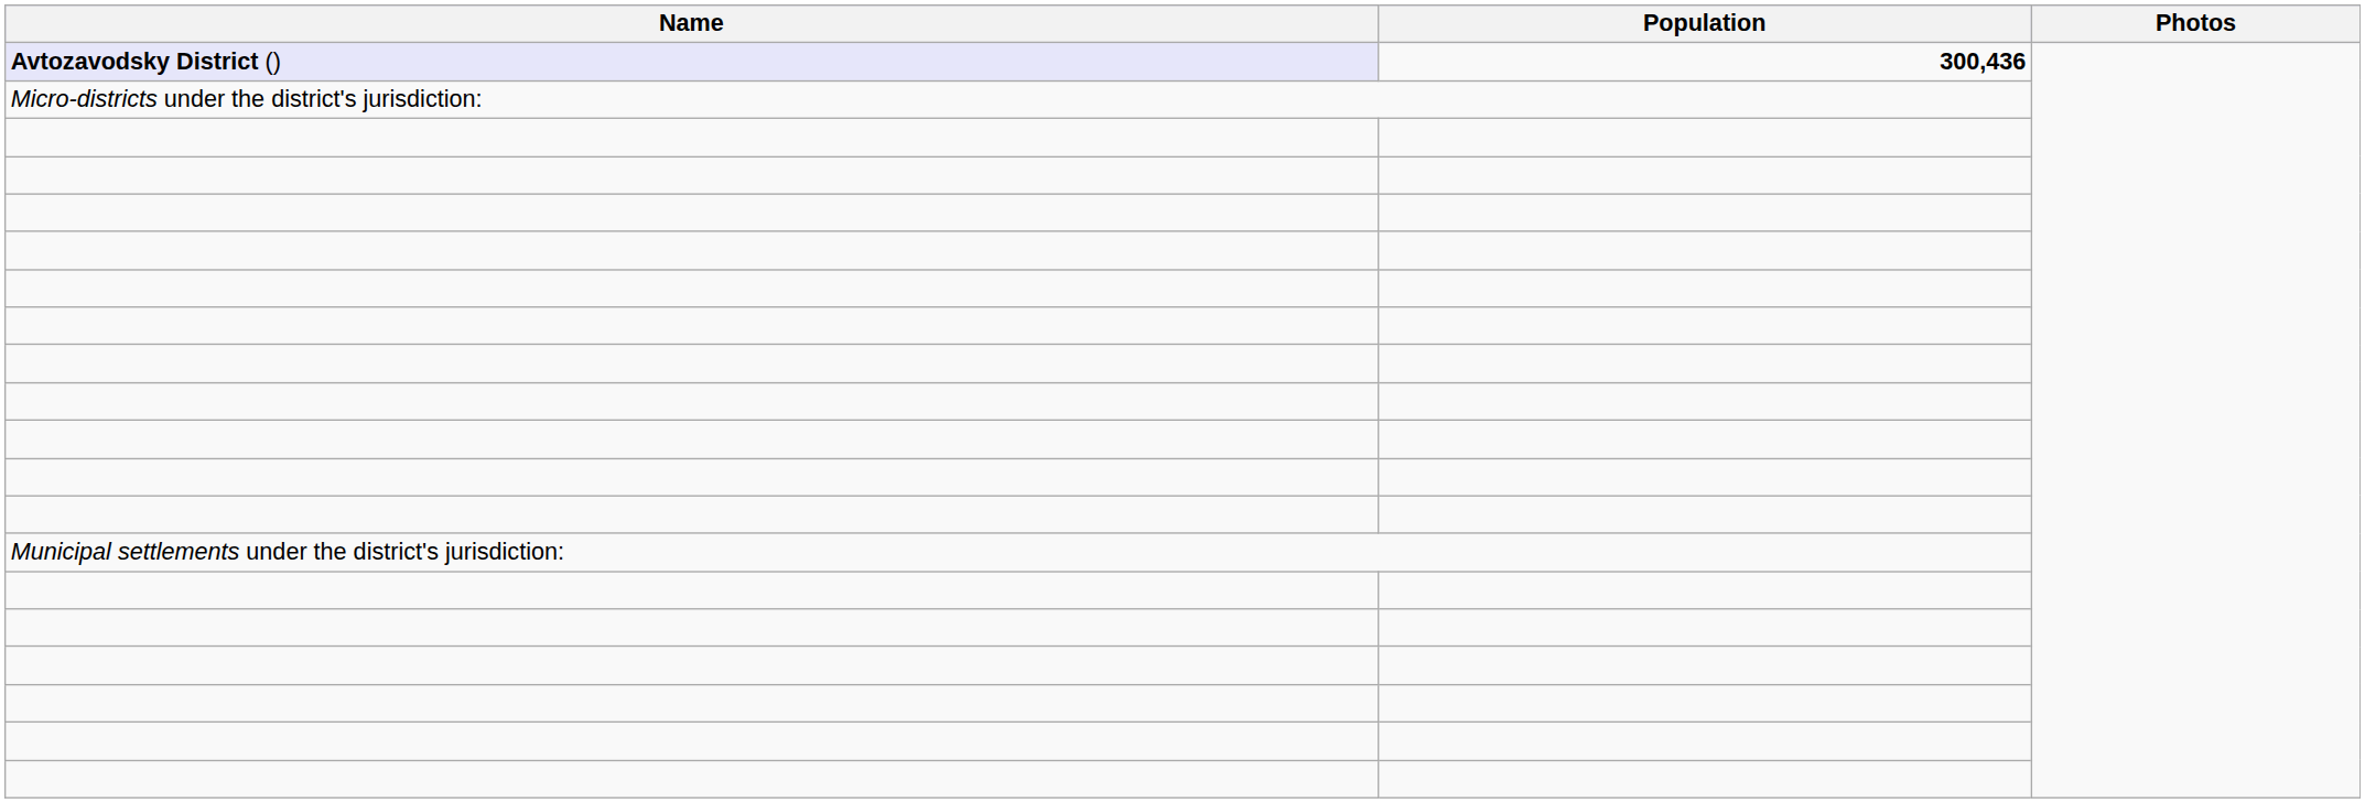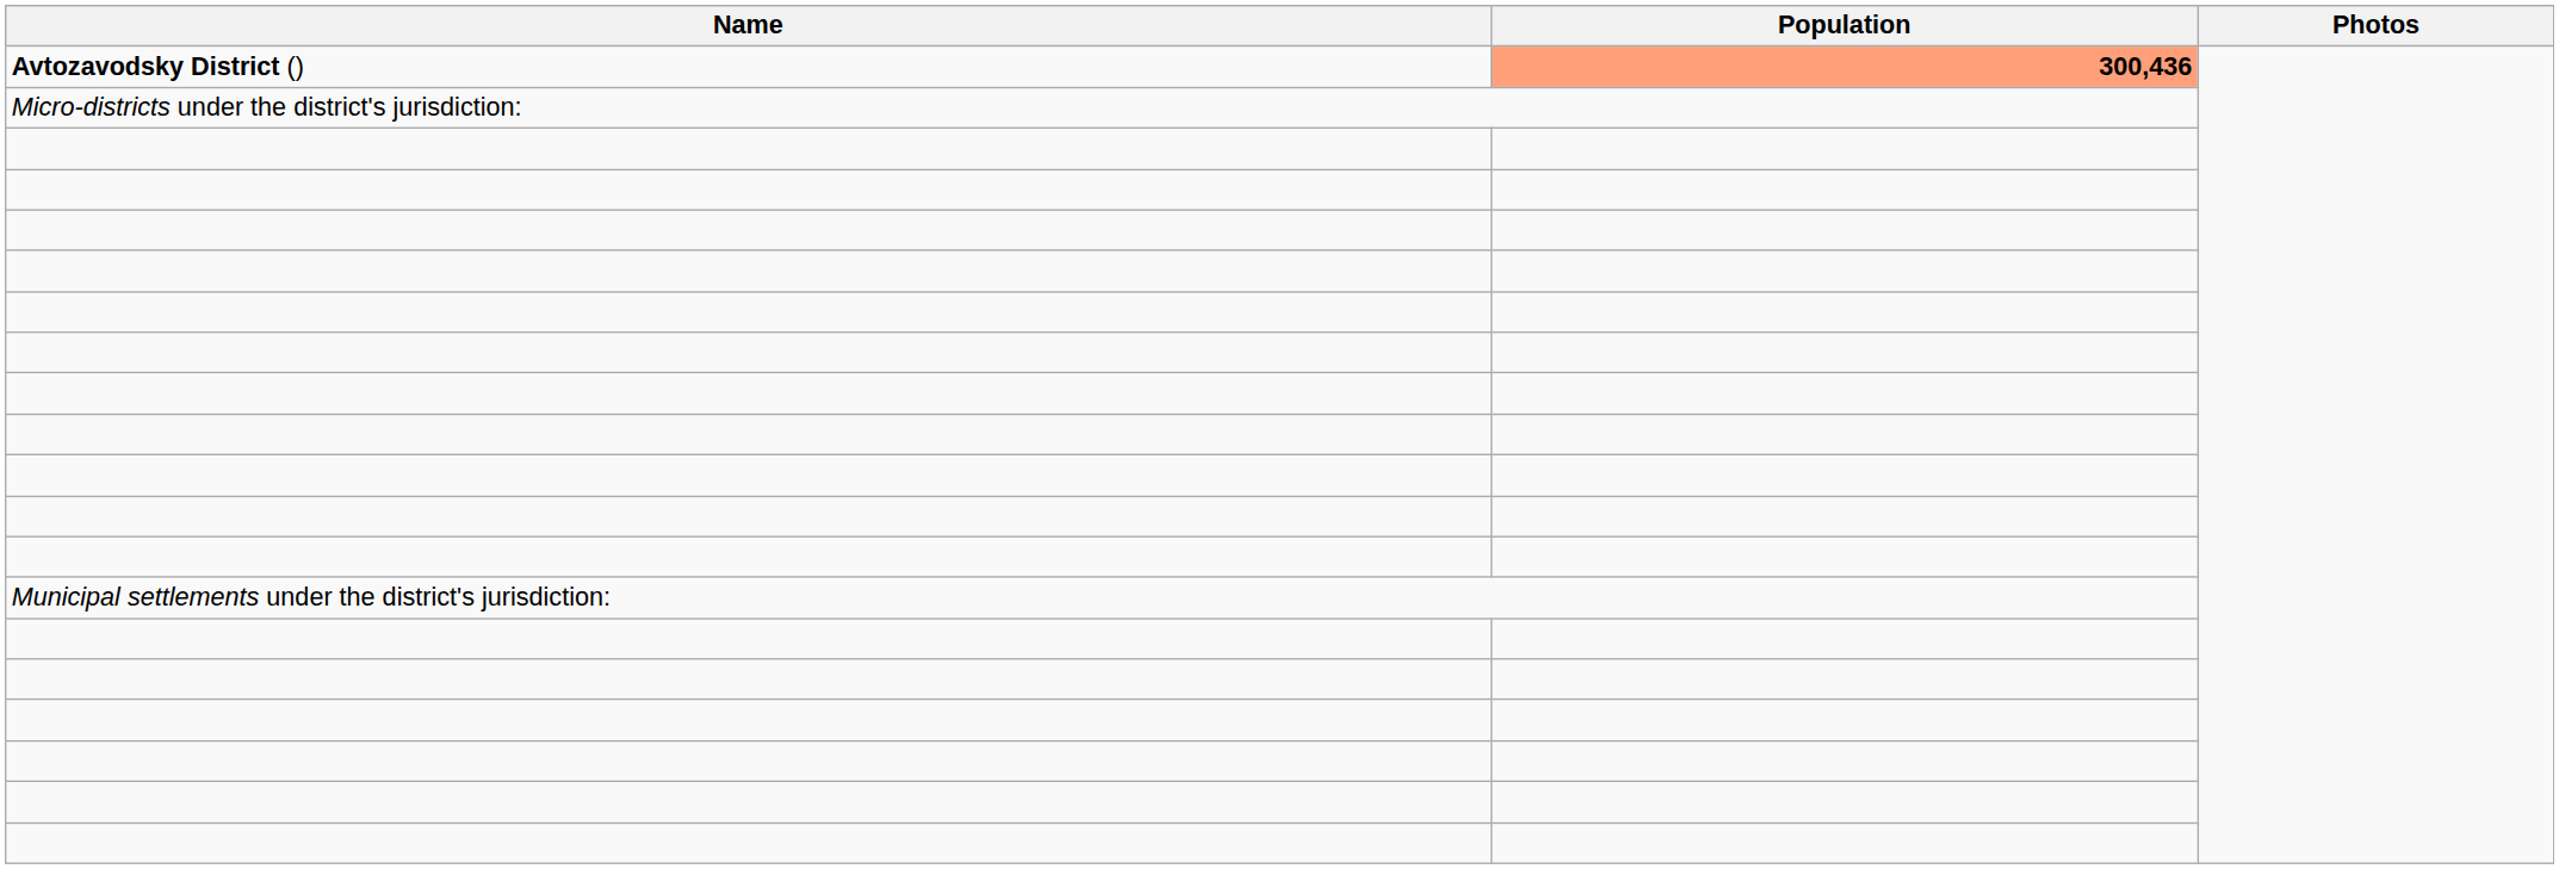Avtozavodsky District () | Name: lavender background -> no background
Avtozavodsky District () | Population: no background -> lightsalmon background
